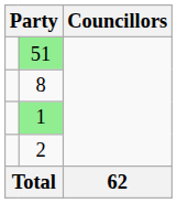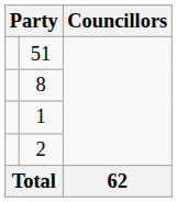51 | column 2: lightgreen background -> no background
1 | column 2: lightgreen background -> no background
